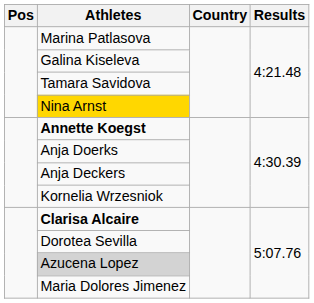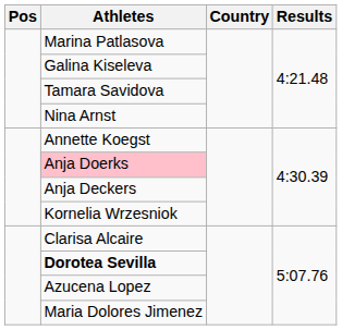Nina Arnst | Athletes: gold background -> no background
Annette Koegst | Athletes: bold -> normal
Anja Doerks | Athletes: no background -> pink background
Clarisa Alcaire | Athletes: bold -> normal
Dorotea Sevilla | Athletes: normal -> bold
Azucena Lopez | Athletes: lightgrey background -> no background
